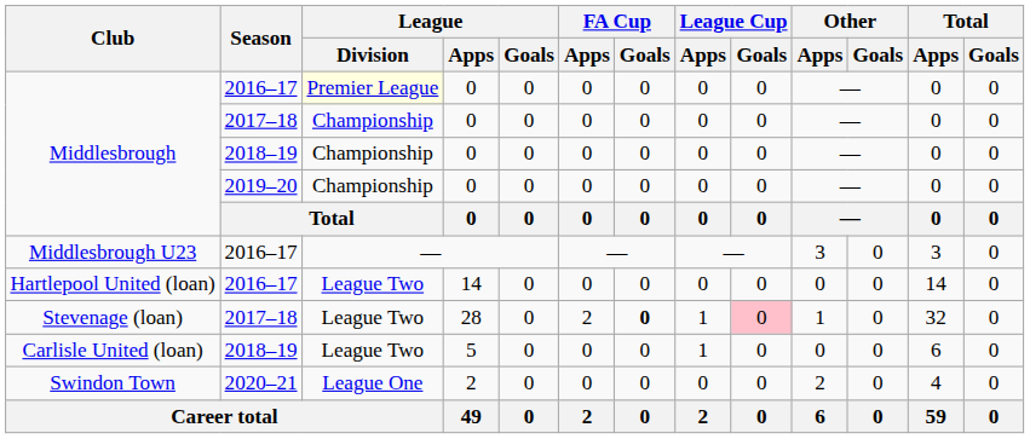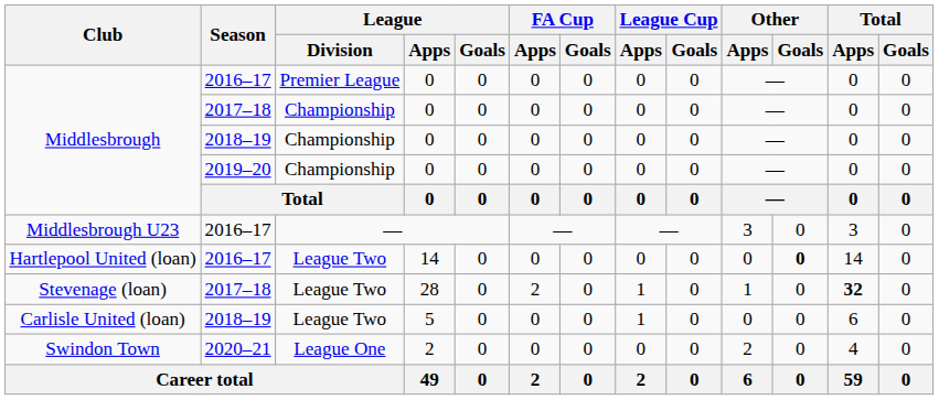Middlesbrough / 2016–17 | League / Division: lightyellow background -> no background
Hartlepool United (loan) | Other / Goals: normal -> bold
Stevenage (loan) | FA Cup / Goals: bold -> normal
Stevenage (loan) | League Cup / Goals: pink background -> no background
Stevenage (loan) | Total / Apps: normal -> bold
